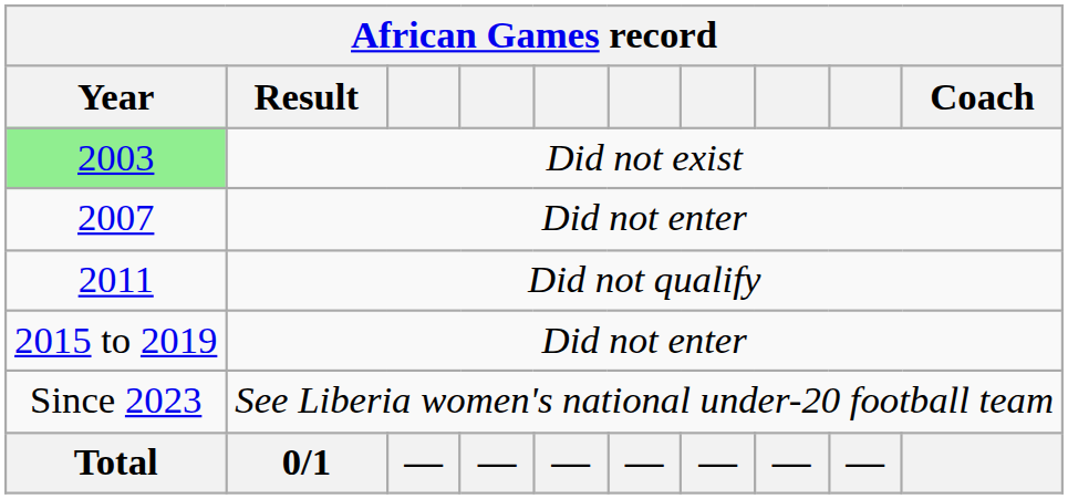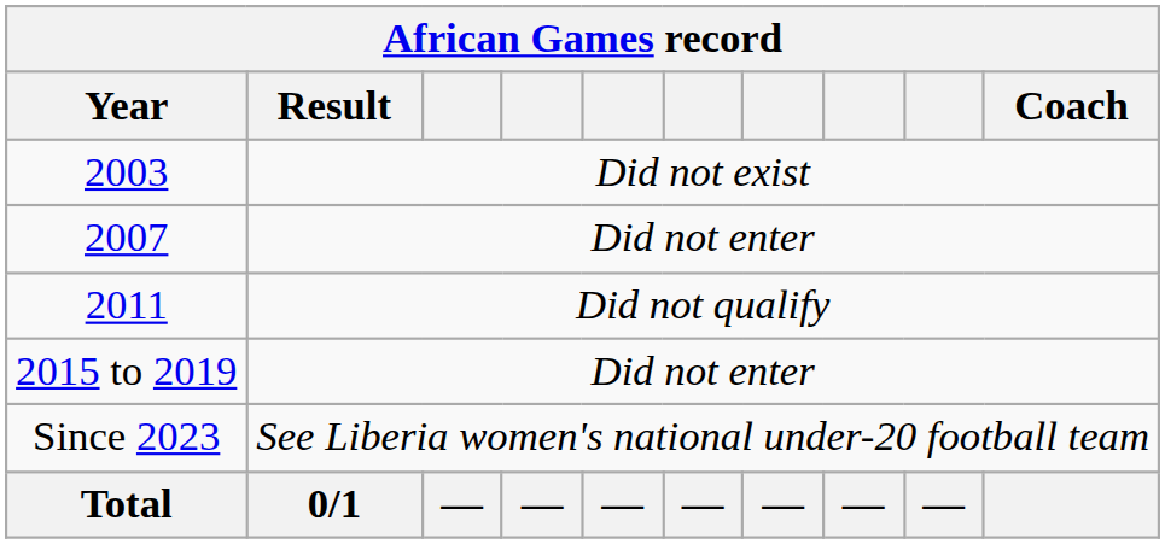2003 | Year: lightgreen background -> no background
